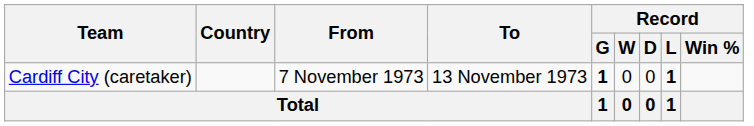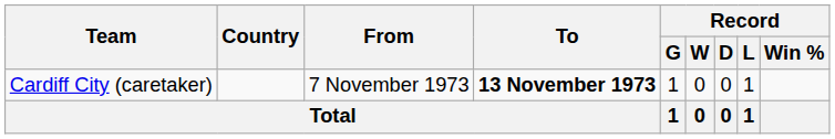Cardiff City (caretaker) | To: normal -> bold
Cardiff City (caretaker) | Record / G: bold -> normal
Cardiff City (caretaker) | Record / L: bold -> normal
